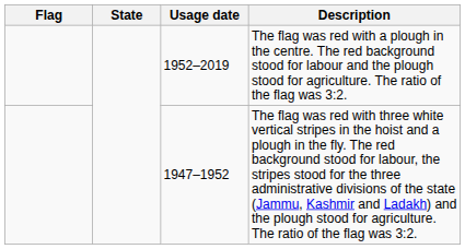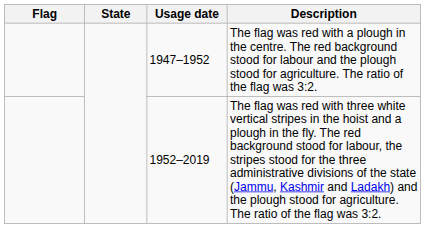row 2 | Usage date: 1952–2019 -> 1947–1952
row 3 | Usage date: 1947–1952 -> 1952–2019
